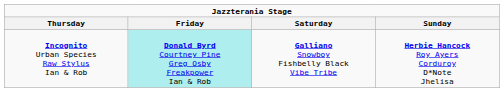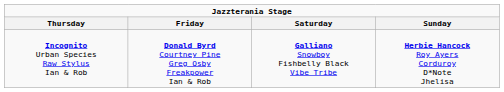Incognito Urban Species Raw Stylus Ian & Rob | Friday: paleturquoise background -> no background
